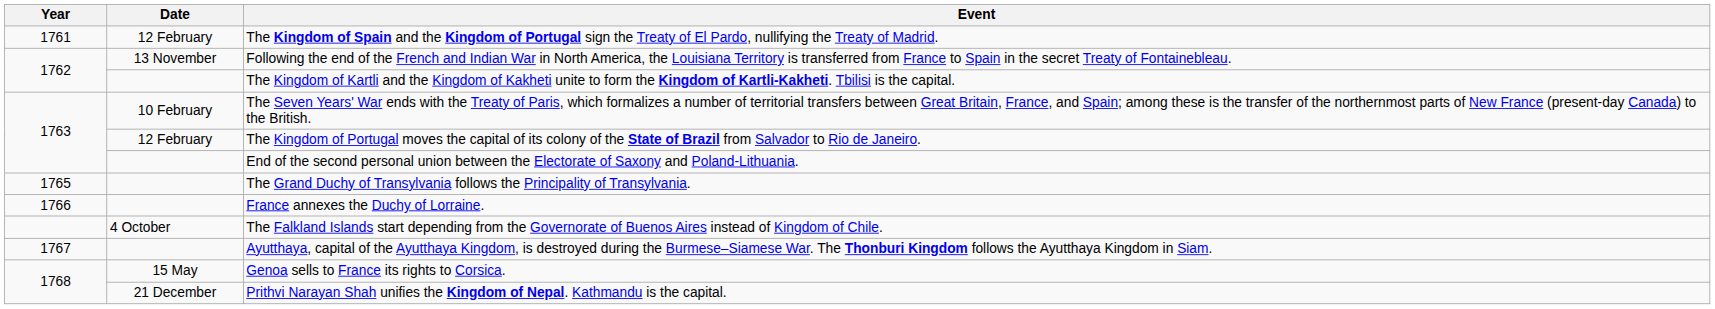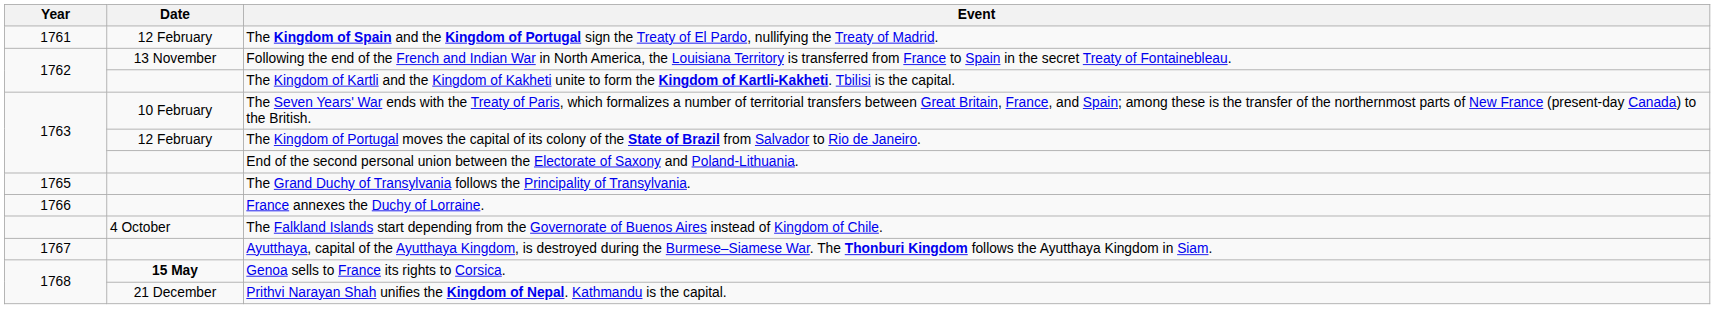Genoa sells to France its rights to Corsica. | Date: normal -> bold
